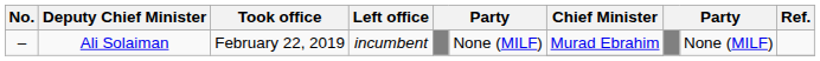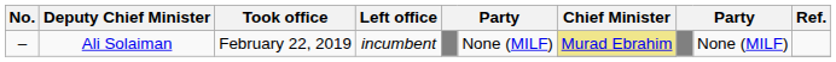row 2 | Chief Minister: no background -> khaki background
